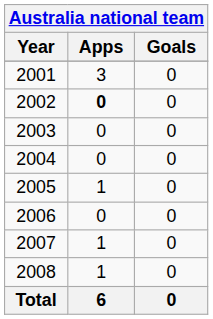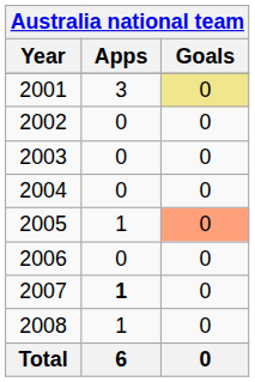2001 | Goals: no background -> khaki background
2002 | Apps: bold -> normal
2005 | Goals: no background -> lightsalmon background
2007 | Apps: normal -> bold
